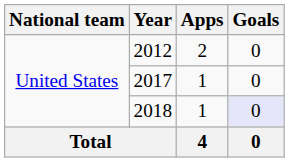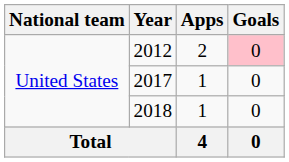2012 | Goals: no background -> pink background
2018 | Goals: lavender background -> no background
